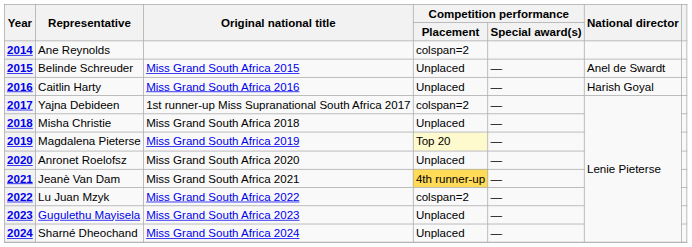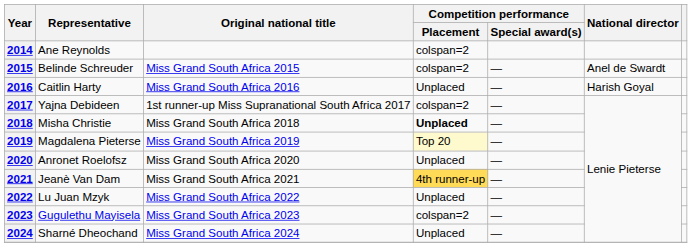2015 | Competition performance / Placement: Unplaced -> colspan=2
2018 | Competition performance / Placement: normal -> bold
2022 | Competition performance / Placement: colspan=2 -> Unplaced
2023 | Competition performance / Placement: Unplaced -> colspan=2
